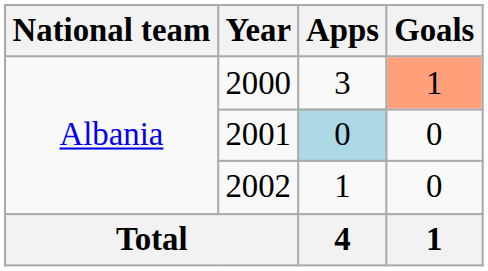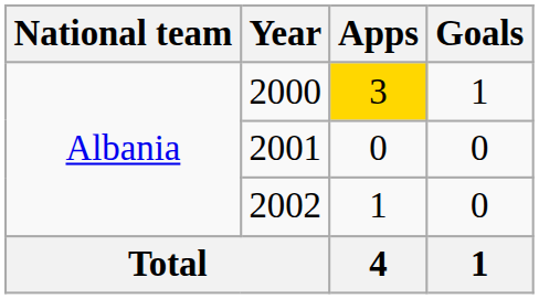2000 | Apps: no background -> gold background
2000 | Goals: lightsalmon background -> no background
2001 | Apps: lightblue background -> no background
